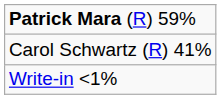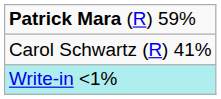row 3 | column 1: no background -> paleturquoise background
